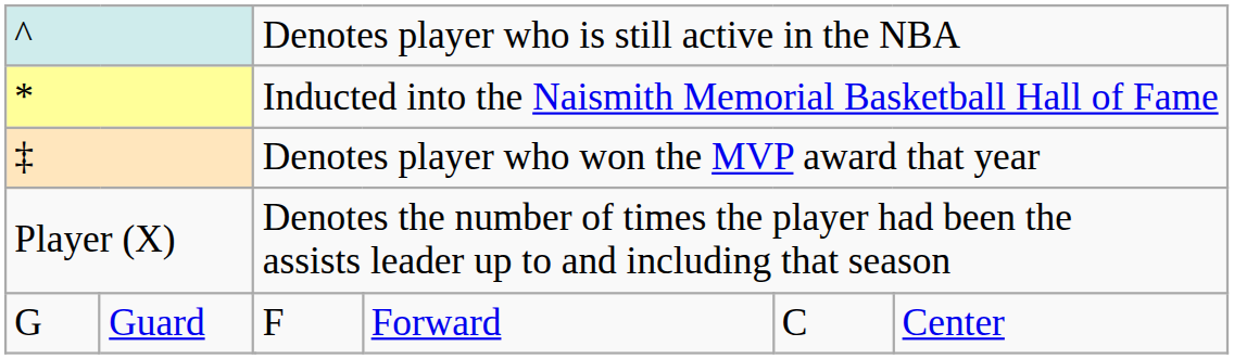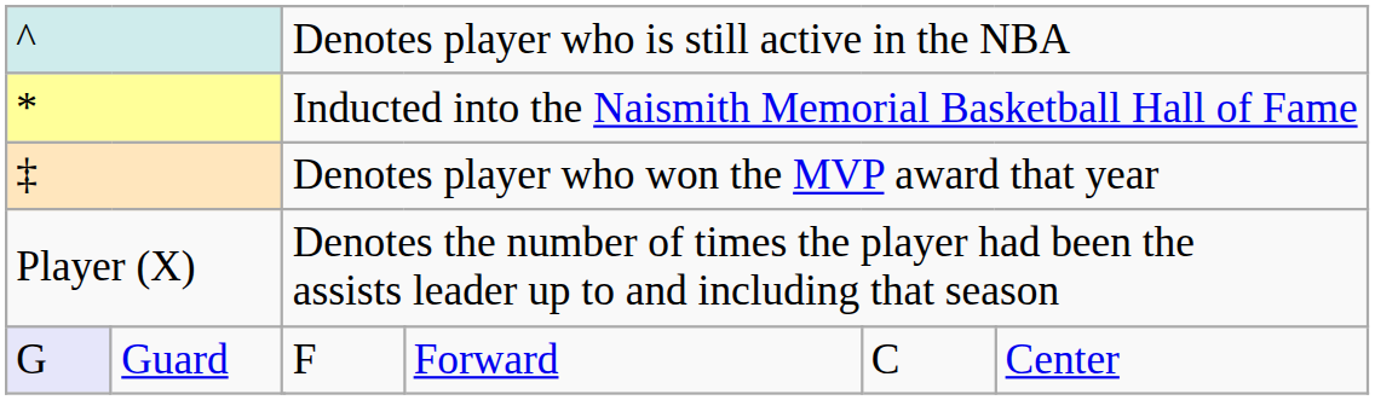Guard | column 1: no background -> lavender background
